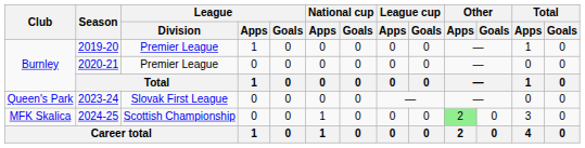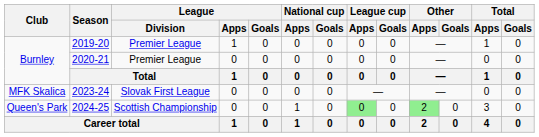2023-24 | Club: Queen's Park -> MFK Skalica
2024-25 | Club: MFK Skalica -> Queen's Park
2024-25 | League cup / Apps: no background -> lightgreen background
